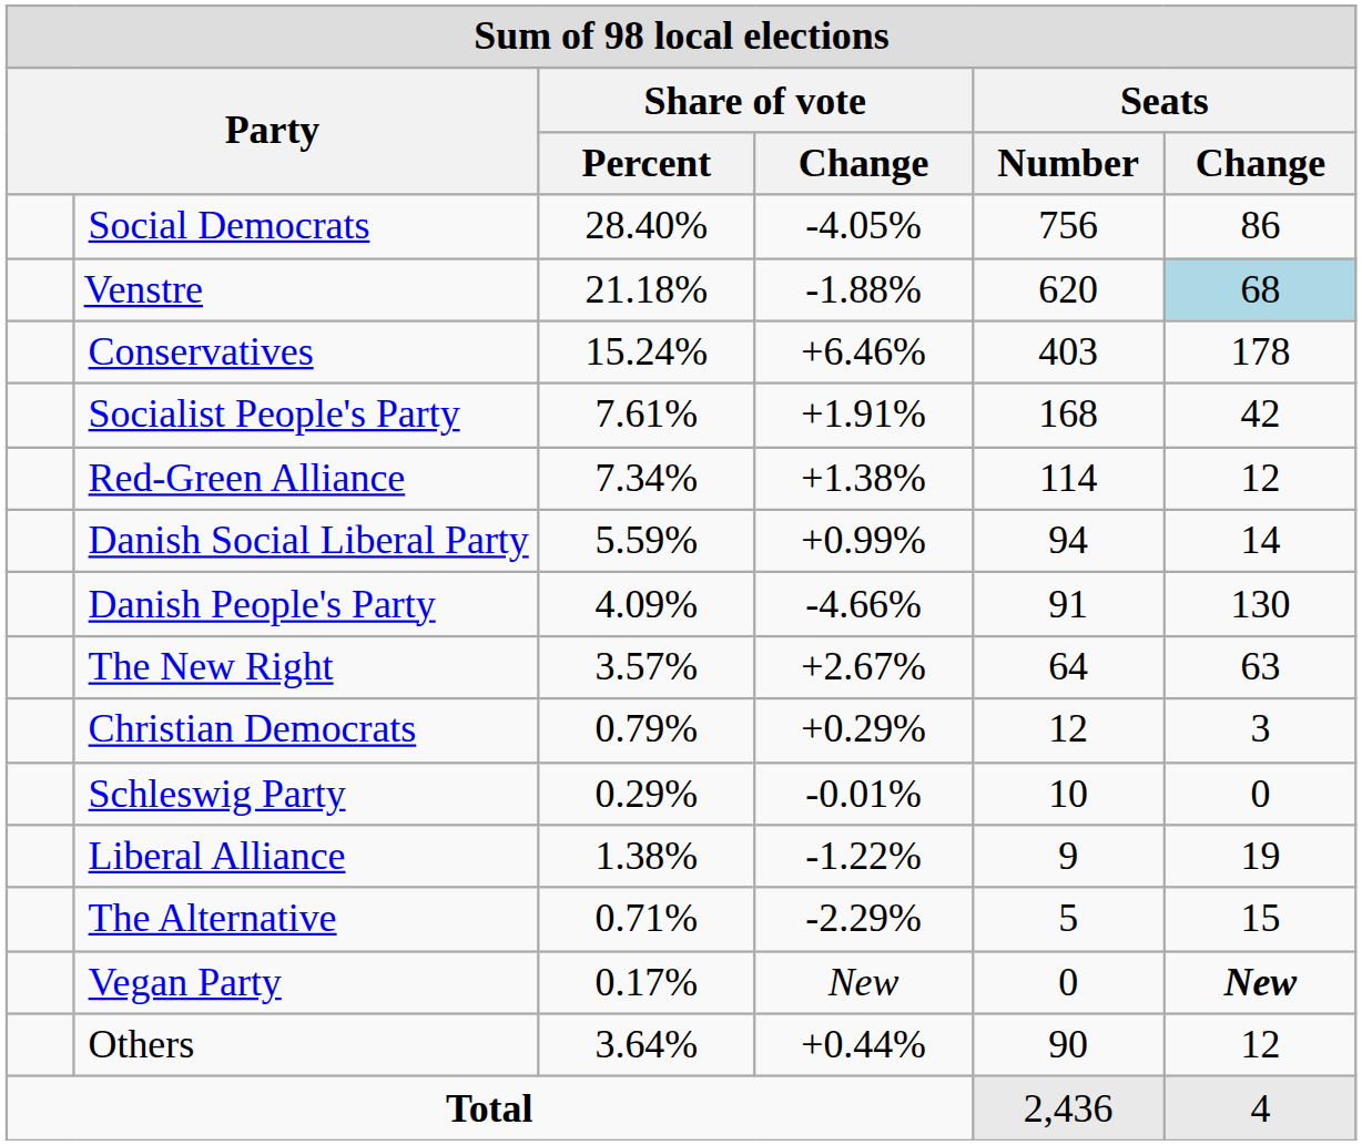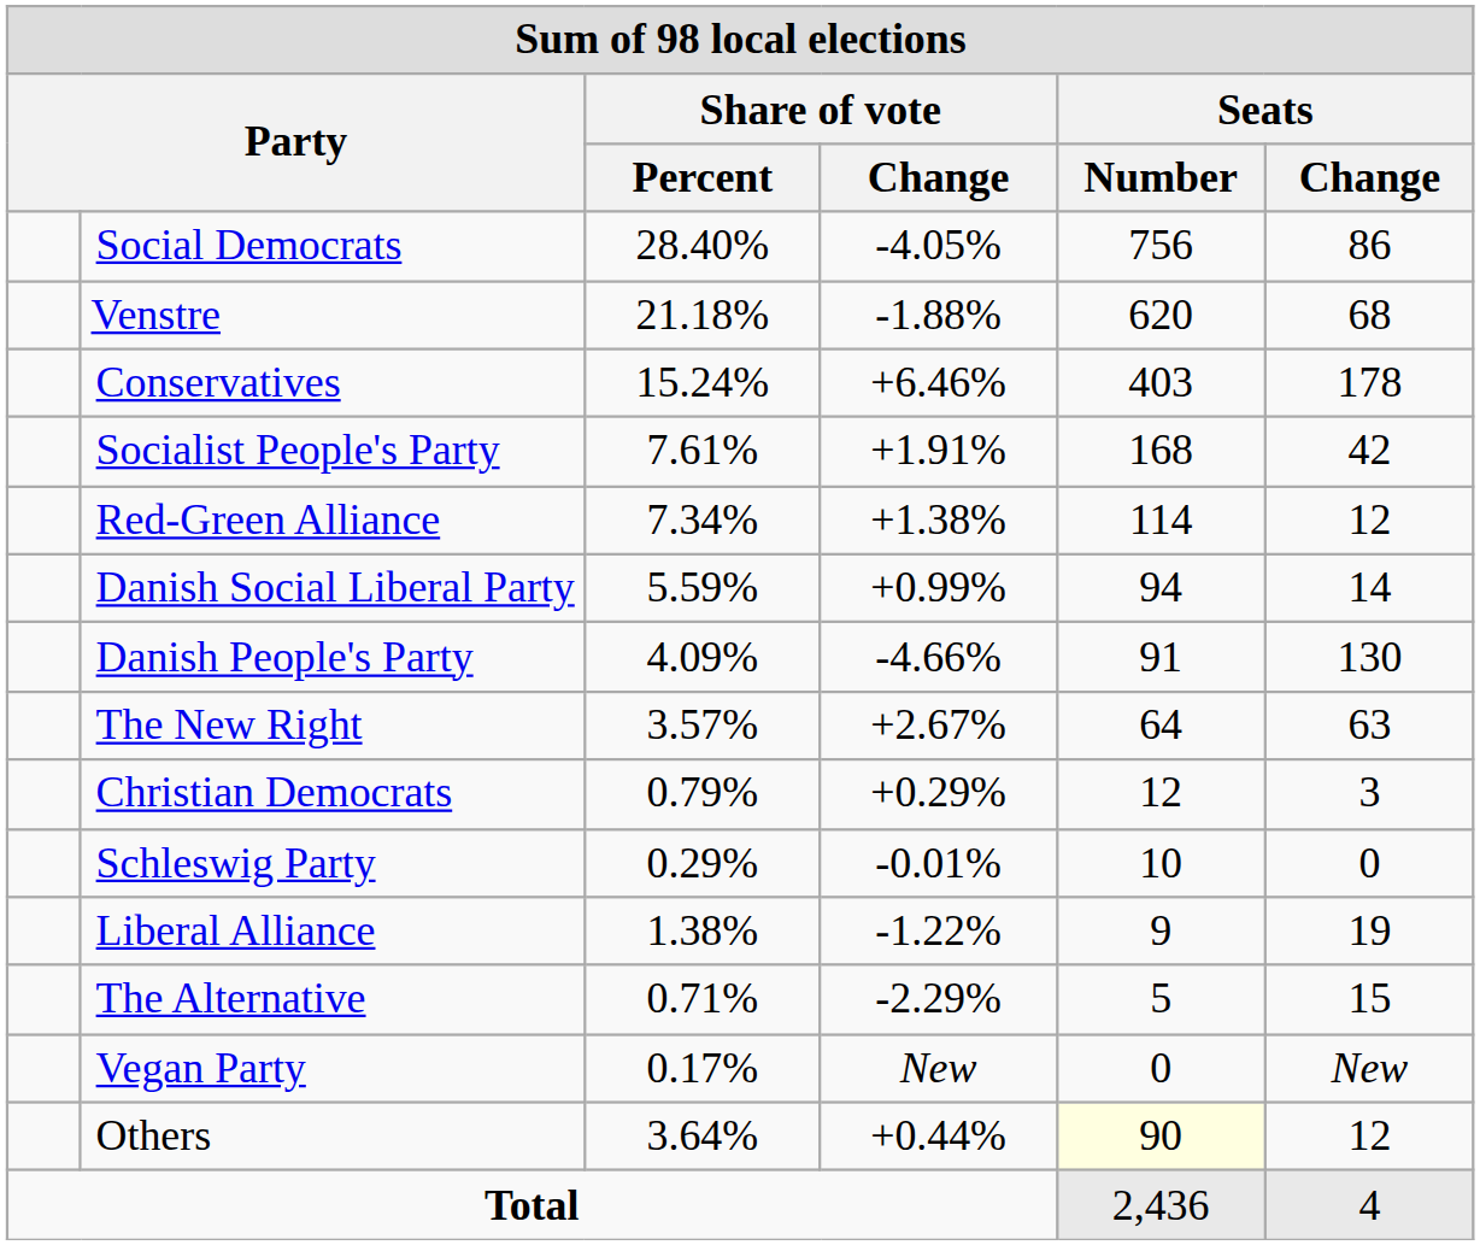Venstre | Seats / Change: lightblue background -> no background
Vegan Party | Seats / Change: bold -> normal
Others | Seats / Number: no background -> lightyellow background
